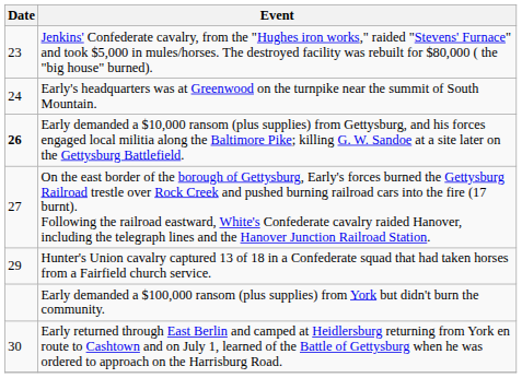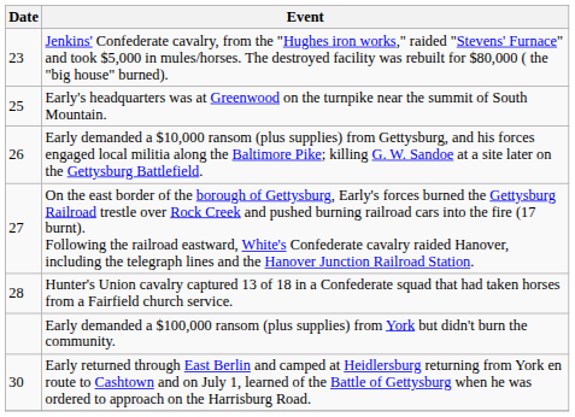row 3 | Date: 24 -> 25
row 4 | Date: bold -> normal
row 6 | Date: 29 -> 28
